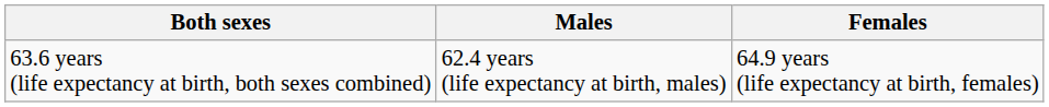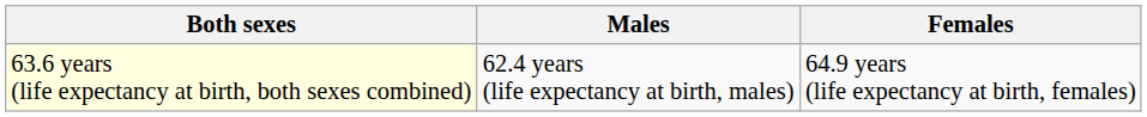row 2 | Both sexes: no background -> lightyellow background
